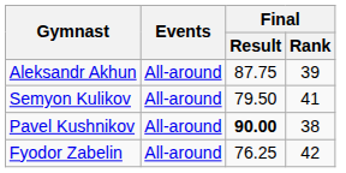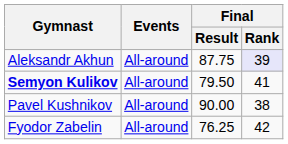row 3 | Final / Rank: no background -> lavender background
row 4 | Gymnast: normal -> bold
row 5 | Final / Result: bold -> normal
